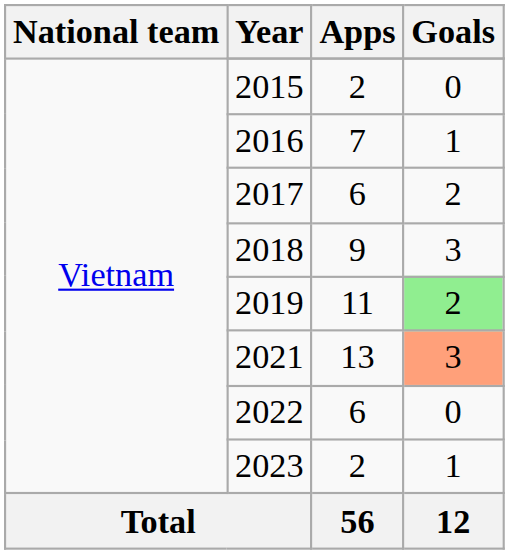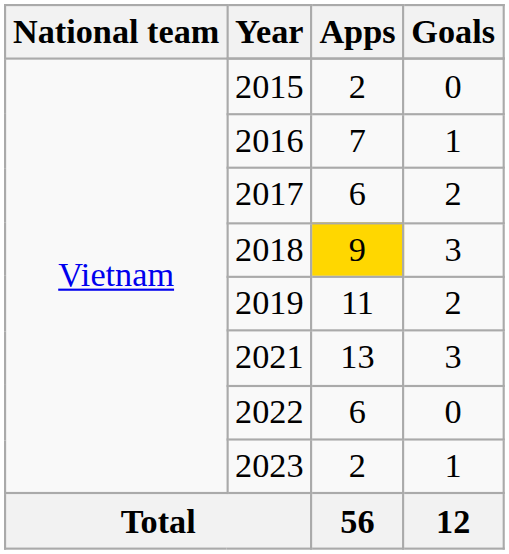2018 | Apps: no background -> gold background
2019 | Goals: lightgreen background -> no background
2021 | Goals: lightsalmon background -> no background
